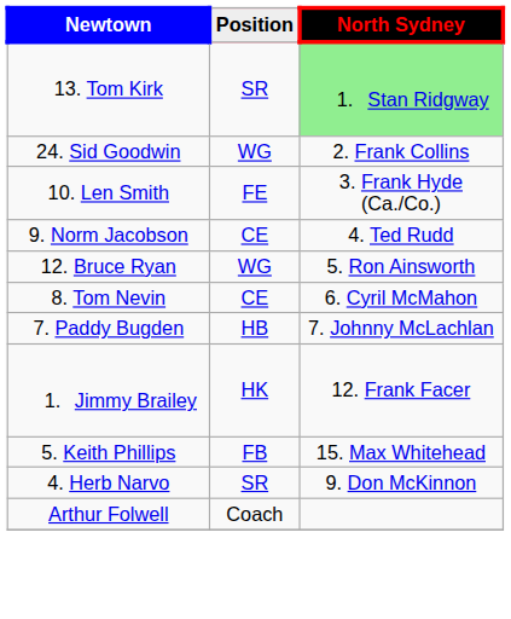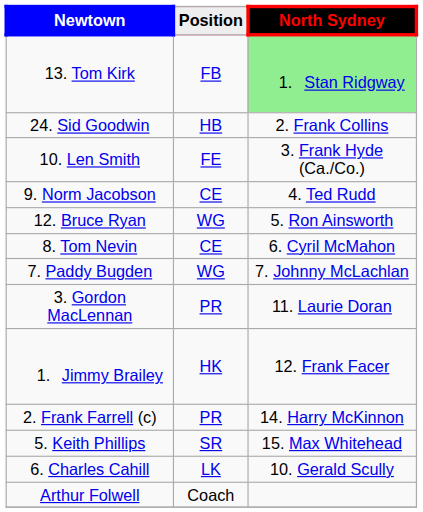13. Tom Kirk | Position: SR -> FB
24. Sid Goodwin | Position: WG -> HB
7. Paddy Bugden | Position: HB -> WG
+ row: 3. Gordon MacLennan | PR | 11. Laurie Doran
+ row: 2. Frank Farrell (c) | PR | 14. Harry McKinnon
5. Keith Phillips | Position: FB -> SR
- row: 4. Herb Narvo | SR | 9. Don McKinnon
+ row: 6. Charles Cahill | LK | 10. Gerald Scully
